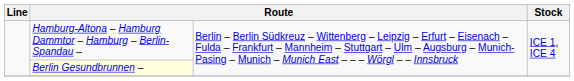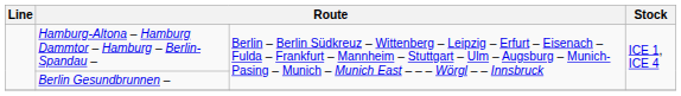Berlin Gesundbrunnen – | column 2: lightyellow background -> no background
